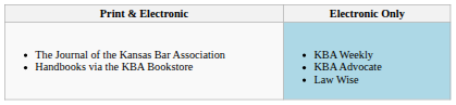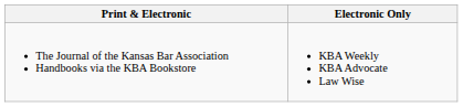row 2 | Electronic Only: lightblue background -> no background
